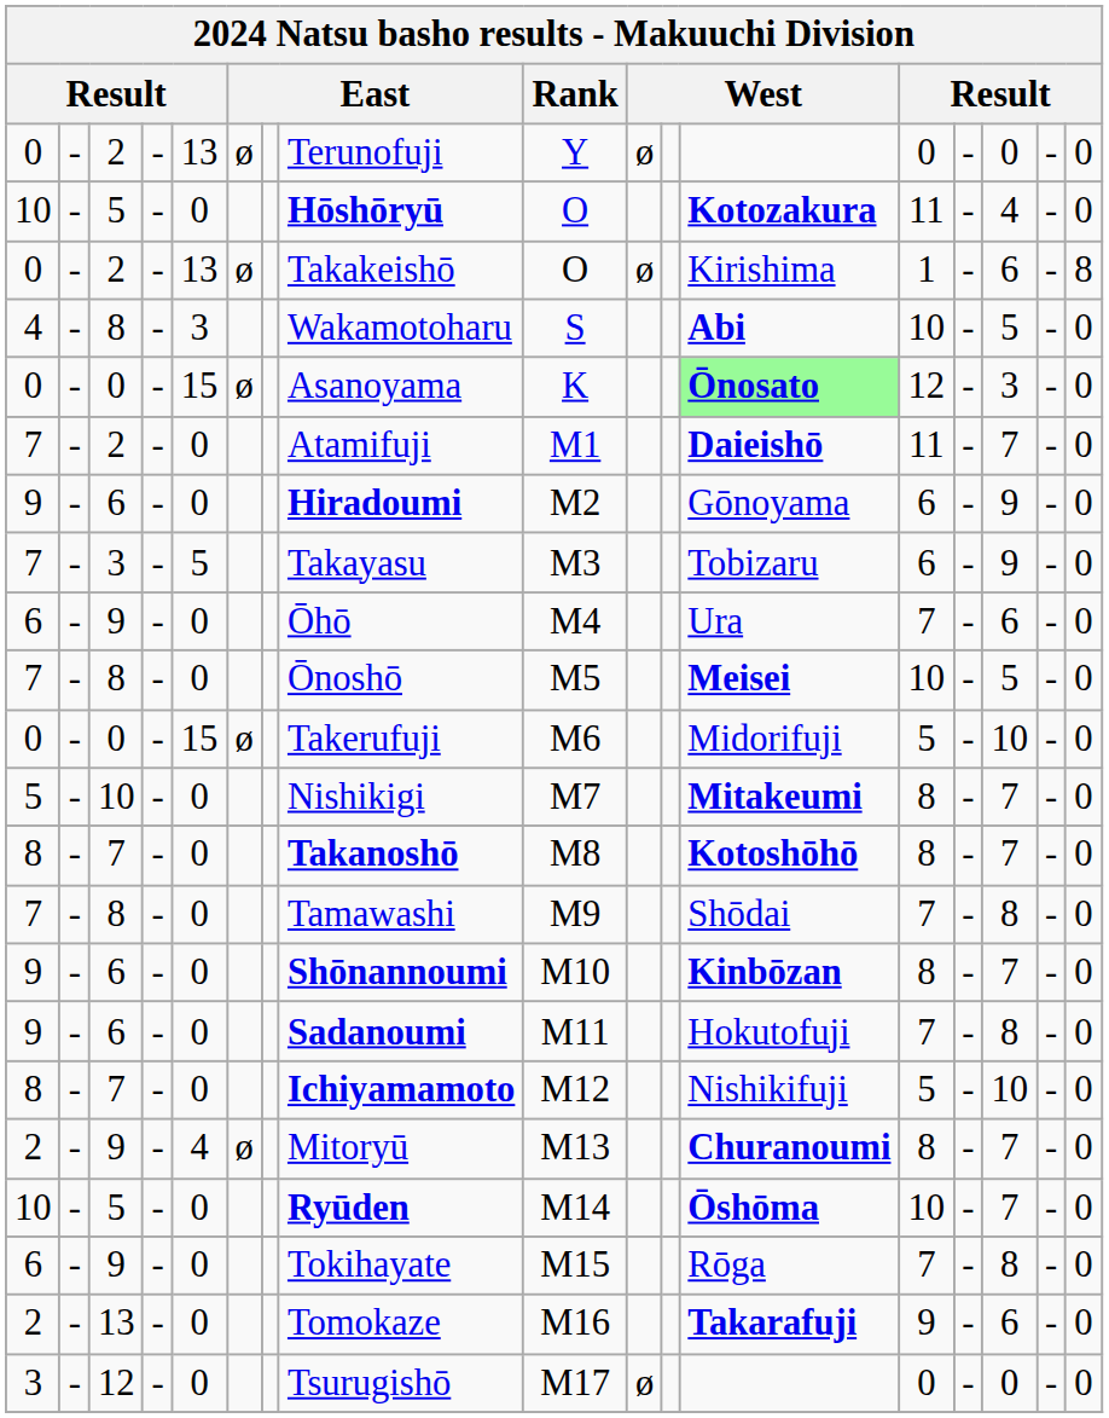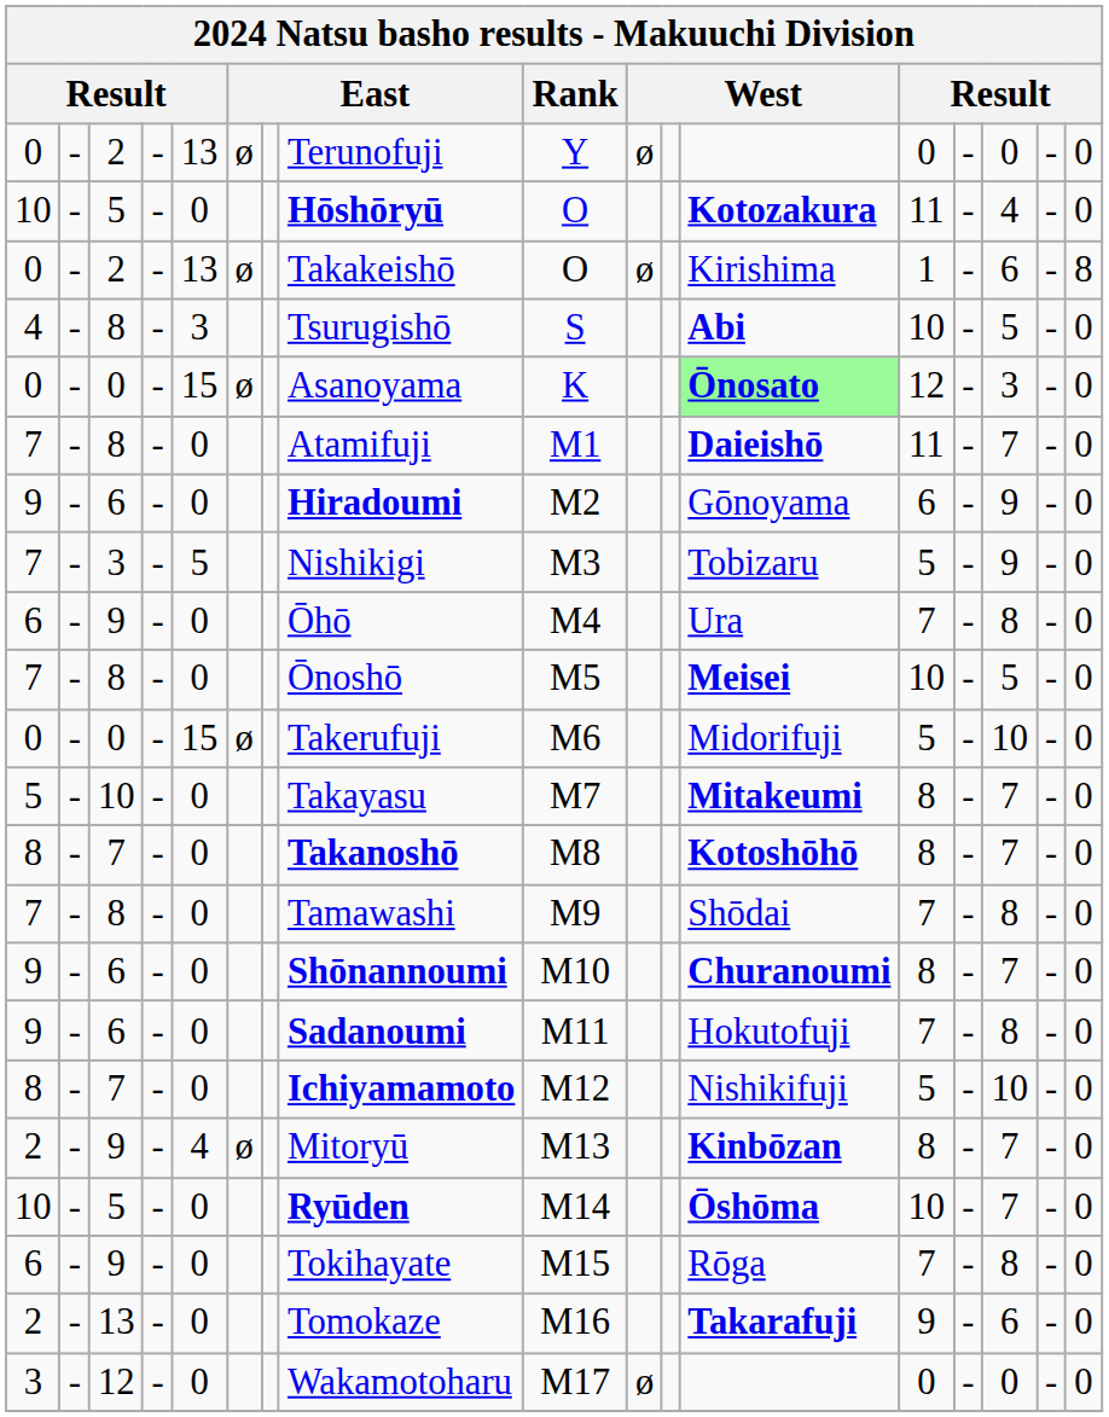row 6 | column 8: Wakamotoharu -> Tsurugishō
row 8 | column 3: 2 -> 8
row 10 | column 8: Takayasu -> Nishikigi
row 10 | column 13: 6 -> 5
row 11 | column 15: 6 -> 8
row 14 | column 8: Nishikigi -> Takayasu
row 17 | column 12: Kinbōzan -> Churanoumi
row 20 | column 12: Churanoumi -> Kinbōzan
row 24 | column 8: Tsurugishō -> Wakamotoharu
